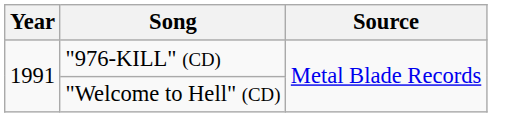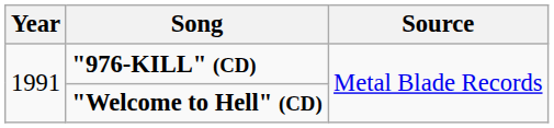"976-KILL" (CD) | Song: normal -> bold
"Welcome to Hell" (CD) | Song: normal -> bold
